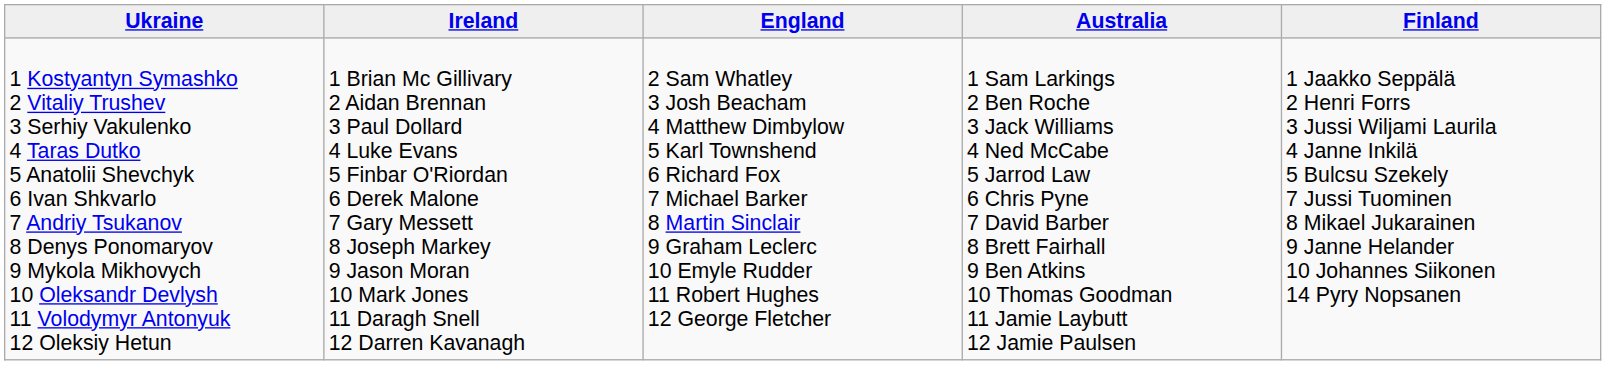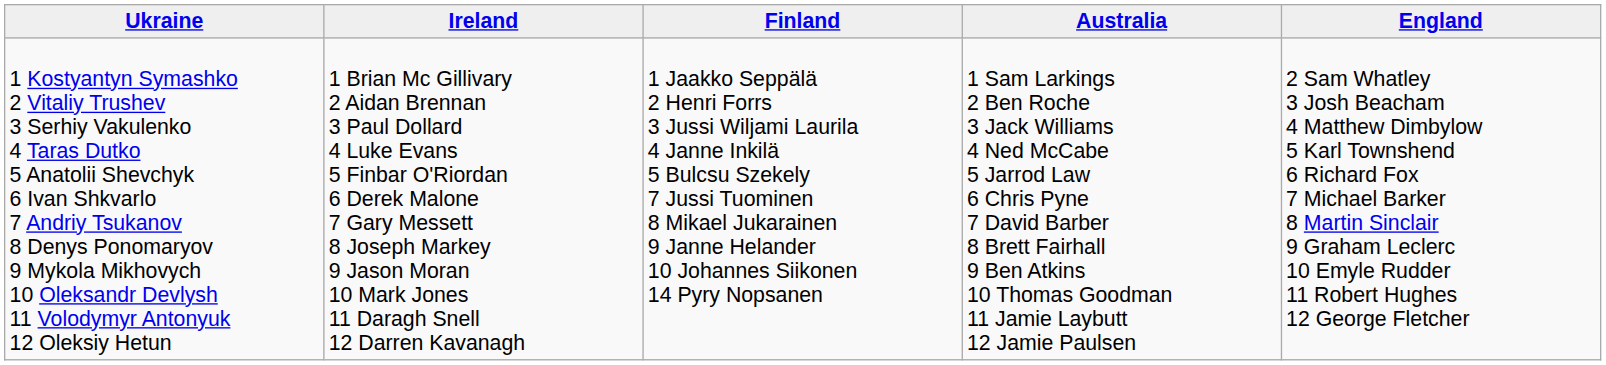columns swapped: England <-> Finland
